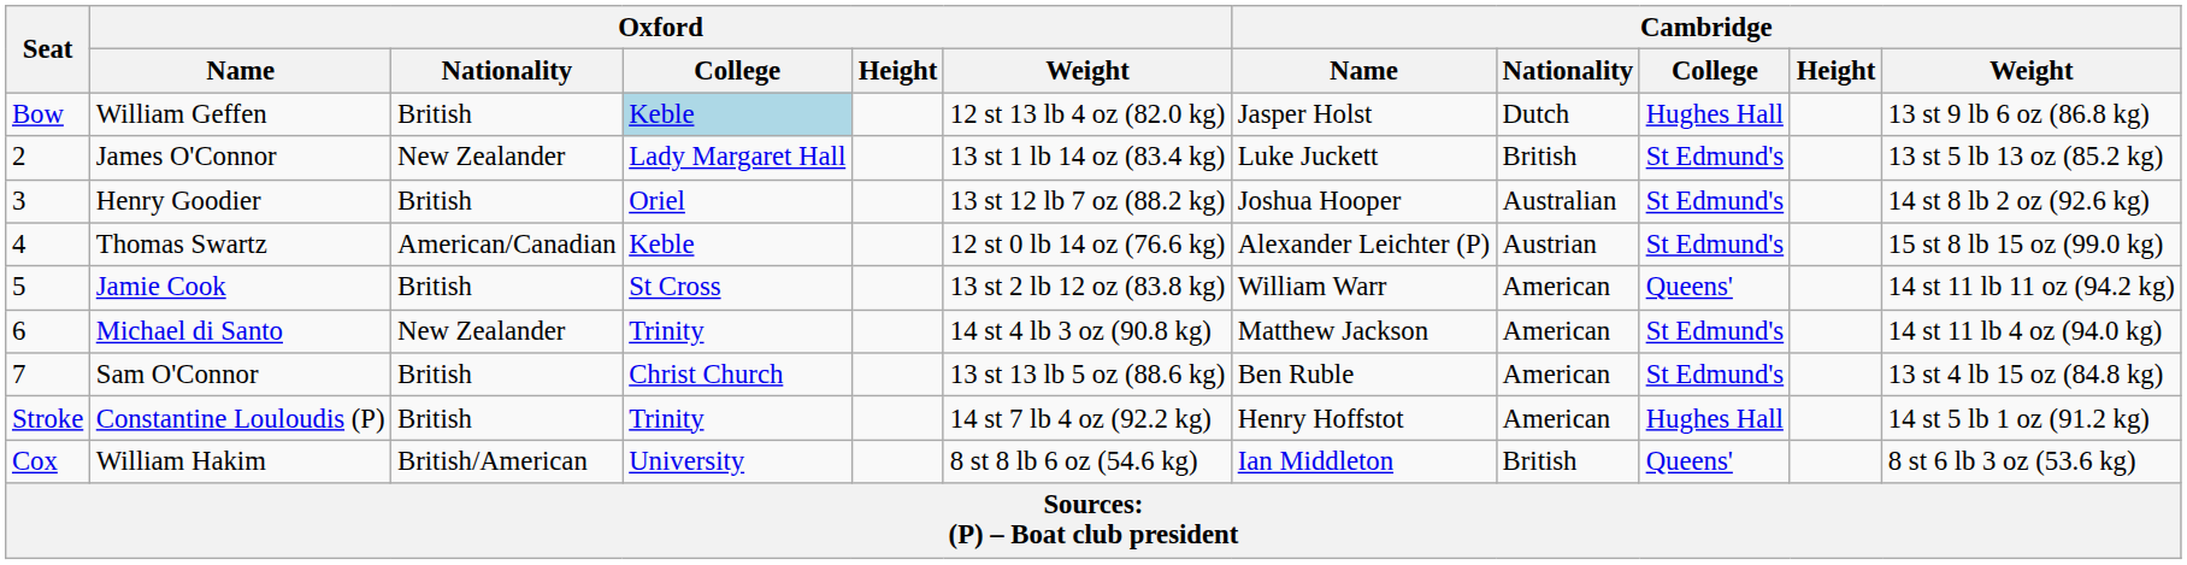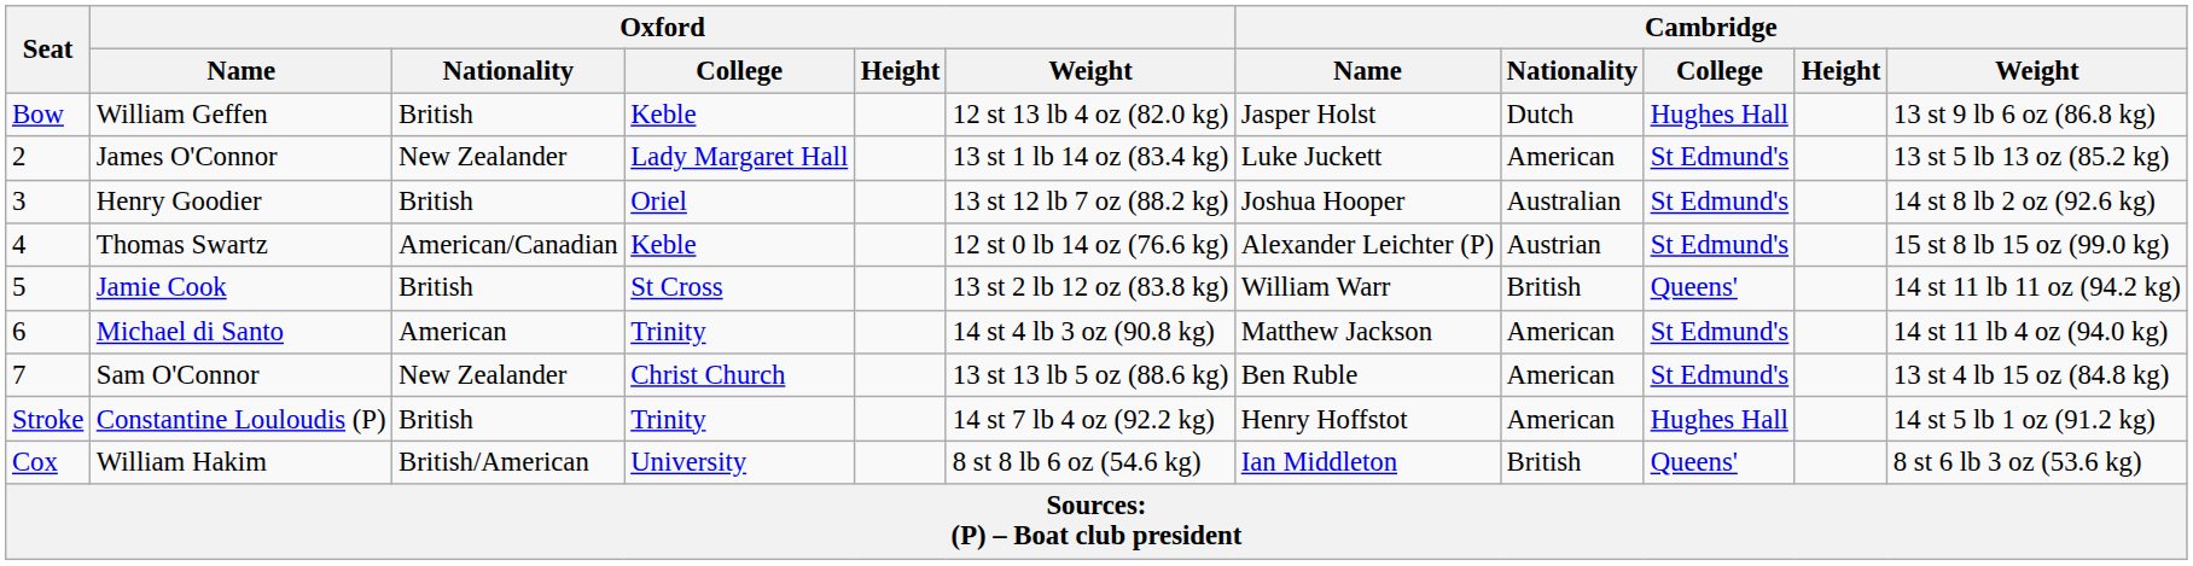William Geffen | Oxford / College: lightblue background -> no background
James O'Connor | Cambridge / Nationality: British -> American
Jamie Cook | Cambridge / Nationality: American -> British
Michael di Santo | Oxford / Nationality: New Zealander -> American
Sam O'Connor | Oxford / Nationality: British -> New Zealander
